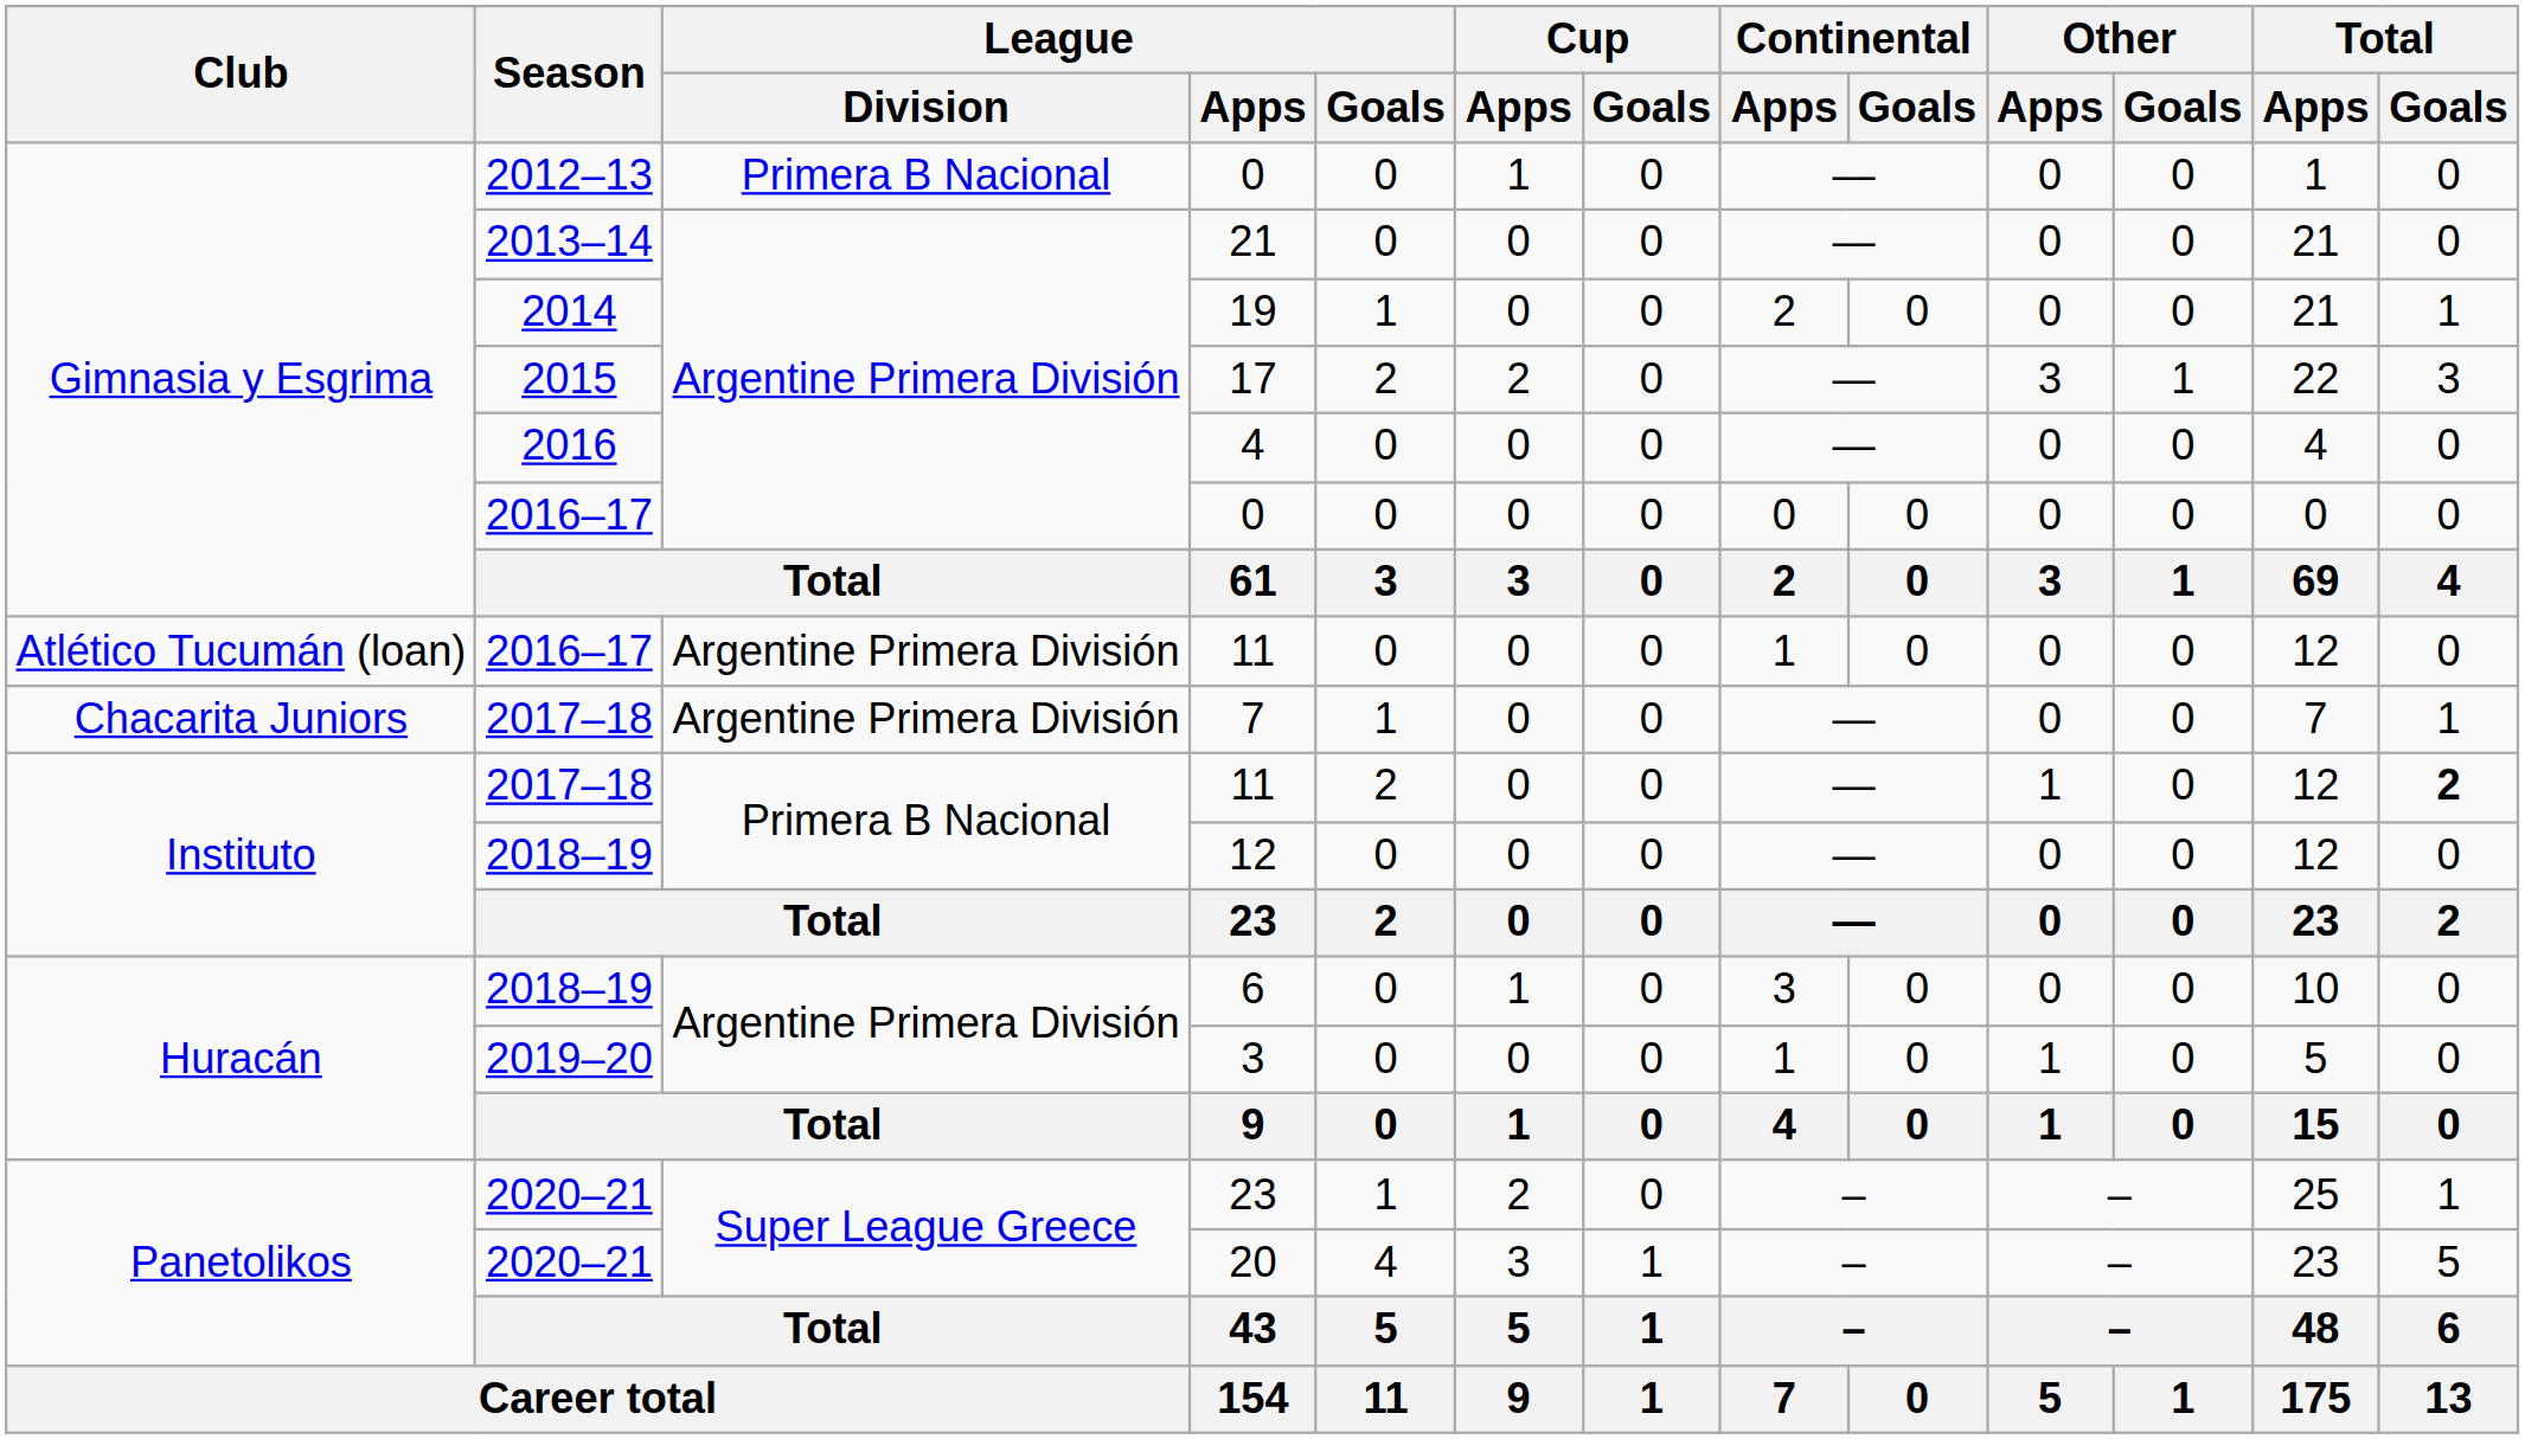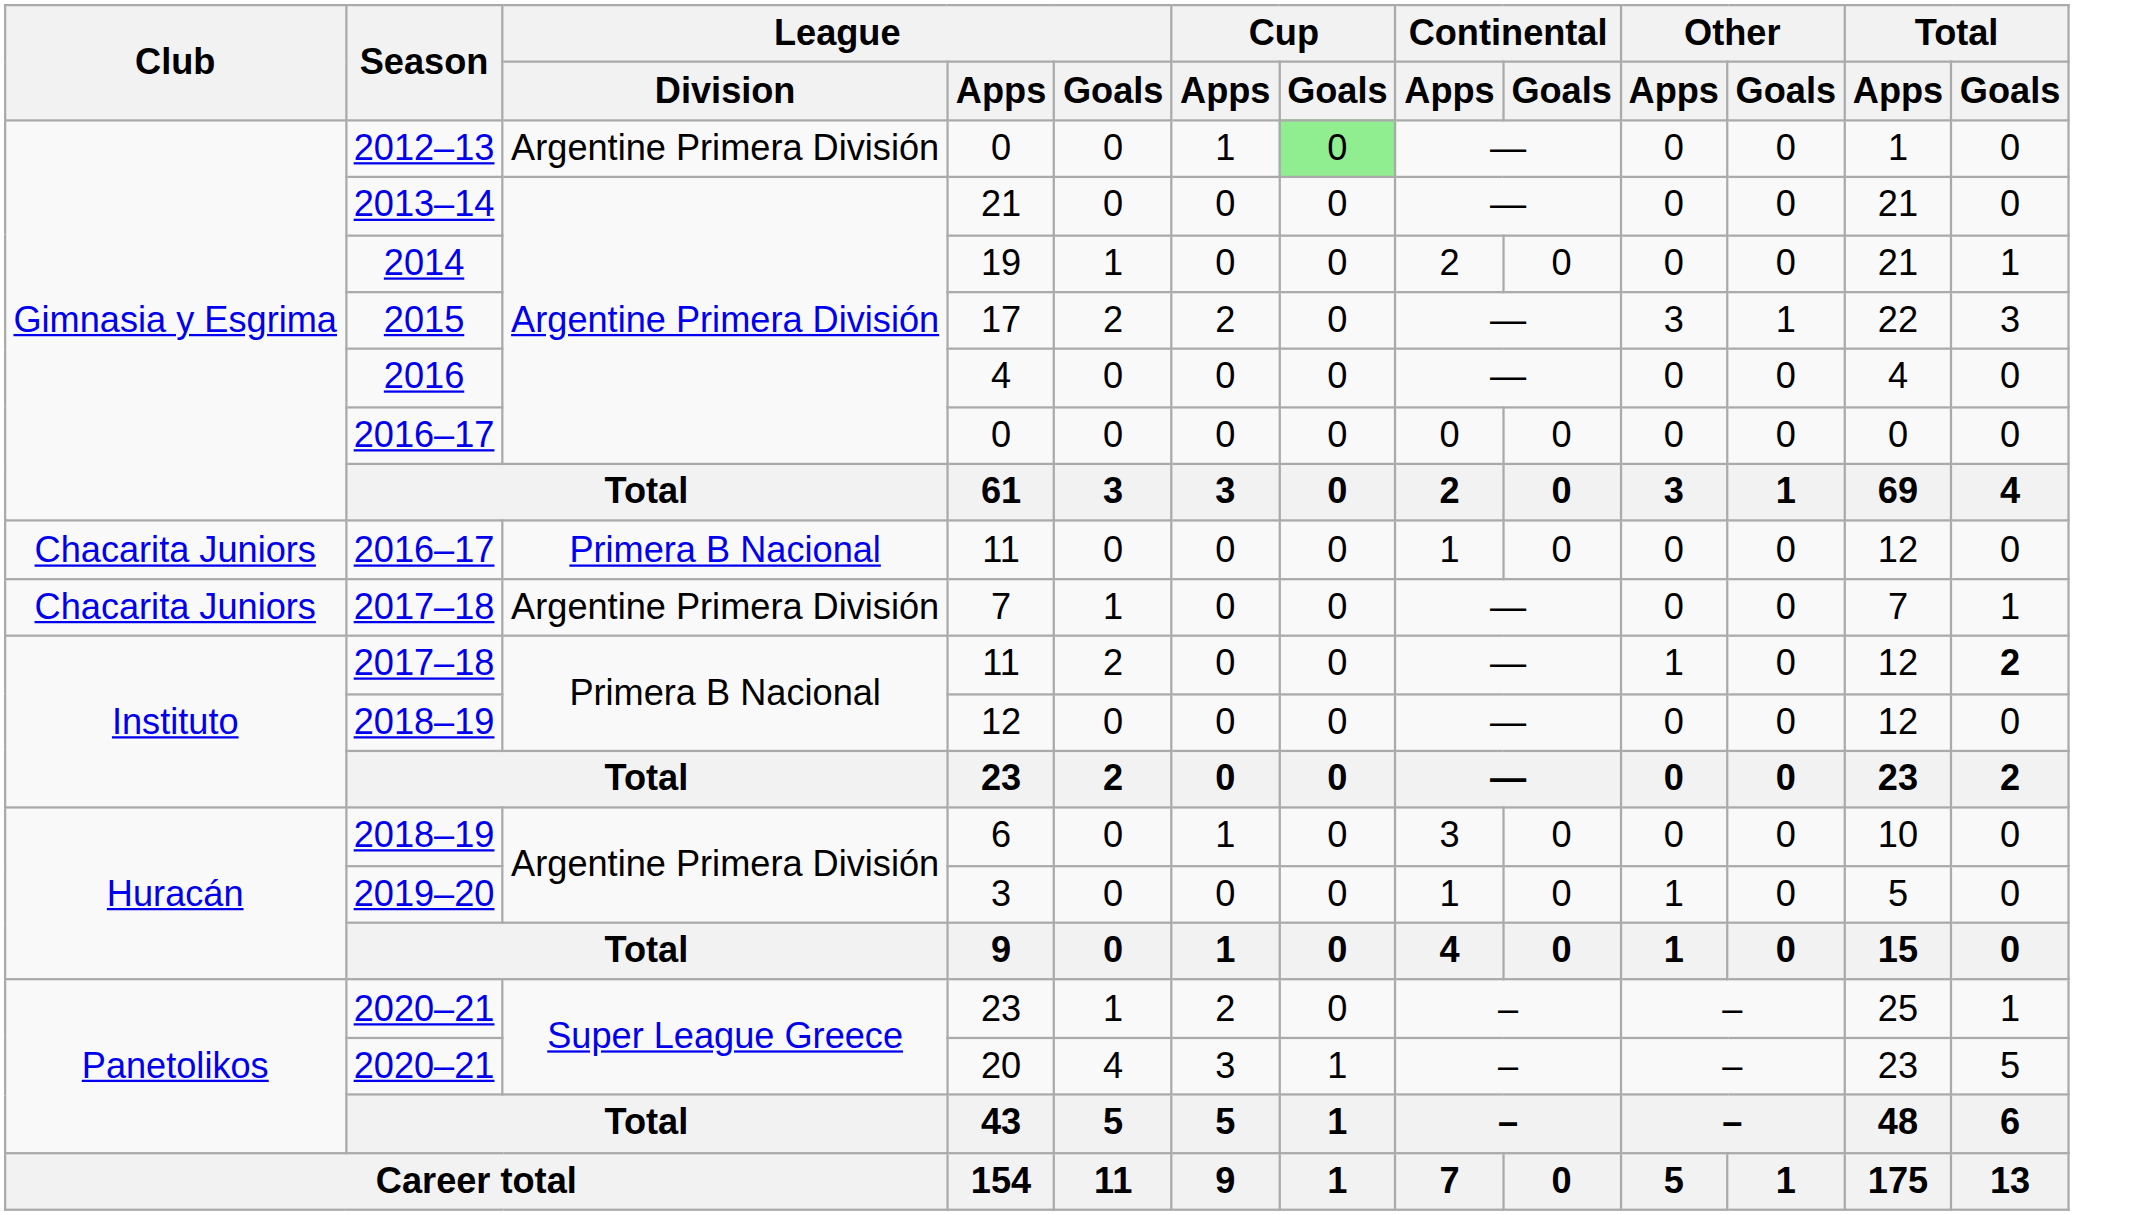2012–13 / 0 | League / Division: Primera B Nacional -> Argentine Primera División
2012–13 / 0 | Cup / Goals: no background -> lightgreen background
2016–17 / 11 | Club: Atlético Tucumán (loan) -> Chacarita Juniors
2016–17 / 11 | League / Division: Argentine Primera División -> Primera B Nacional
